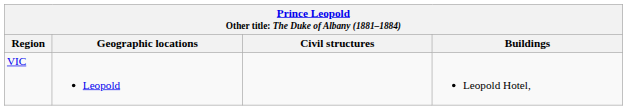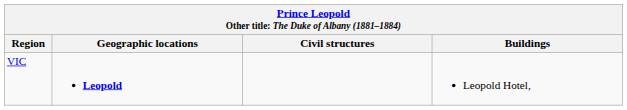VIC | Geographic locations: normal -> bold
